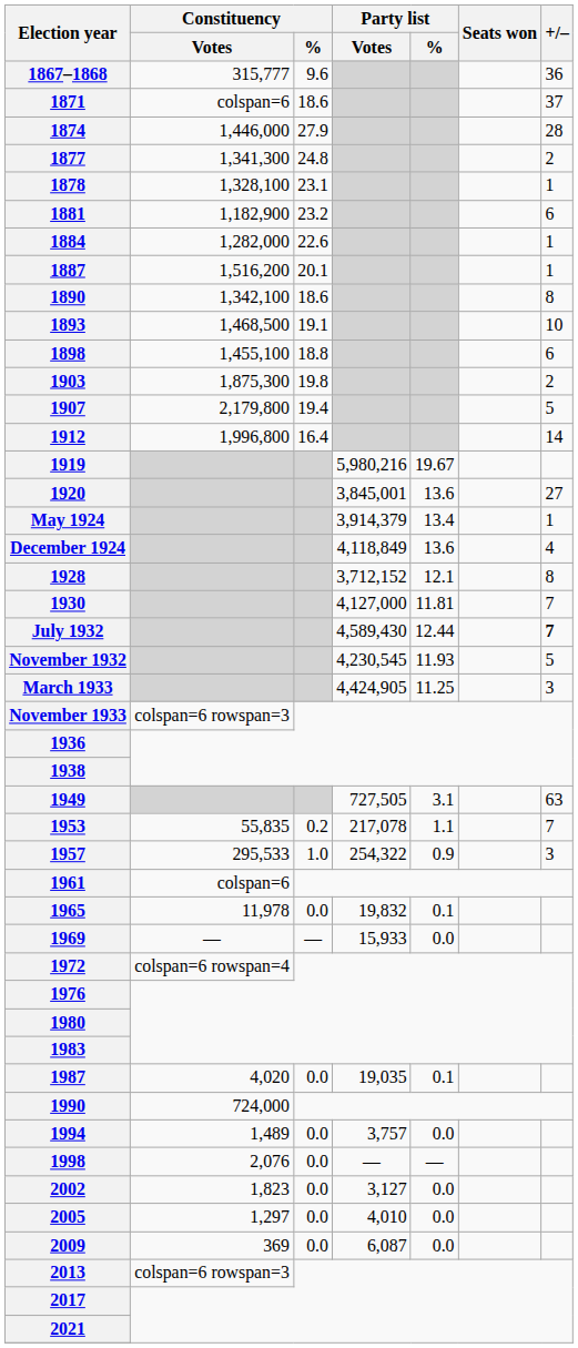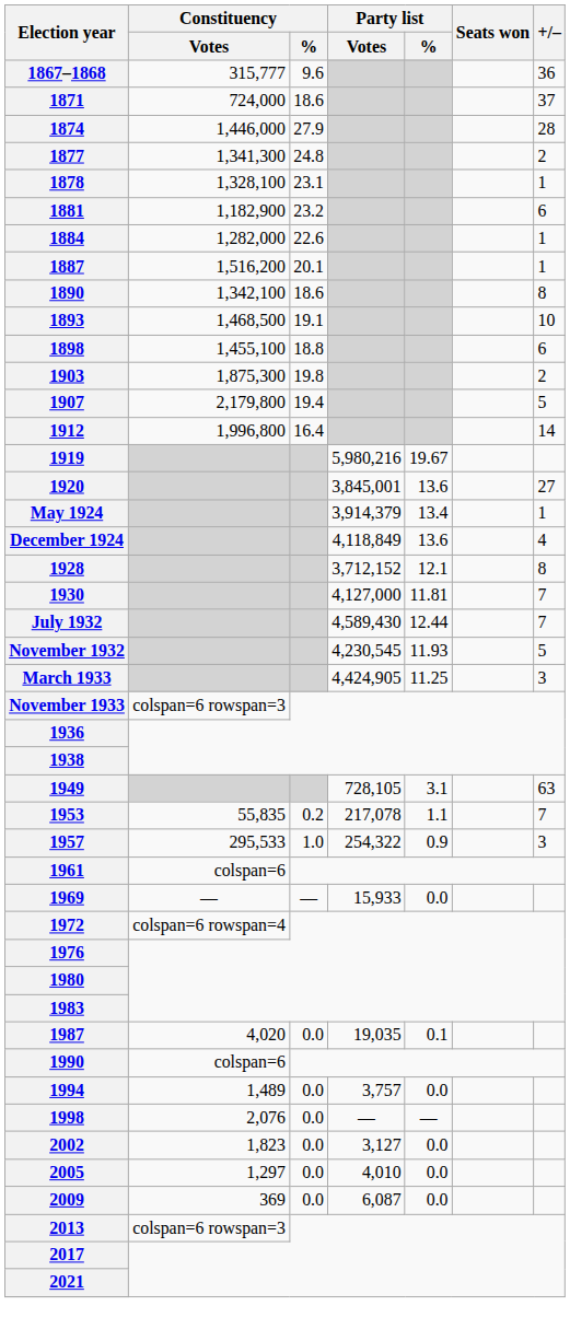1871 | Constituency / Votes: colspan=6 -> 724,000
July 1932 | +/–: bold -> normal
1949 | Party list / Votes: 727,505 -> 728,105
- row: 1965 | 11,978 | 0.0 | 19,832 | 0.1
1990 | Constituency / Votes: 724,000 -> colspan=6
